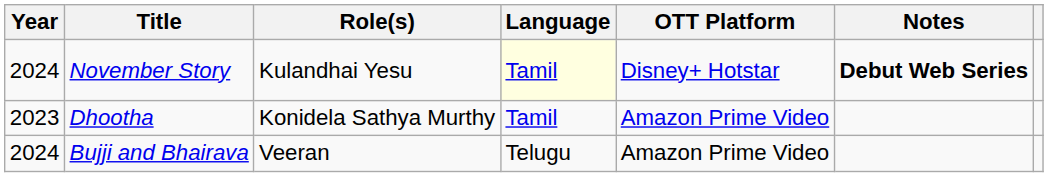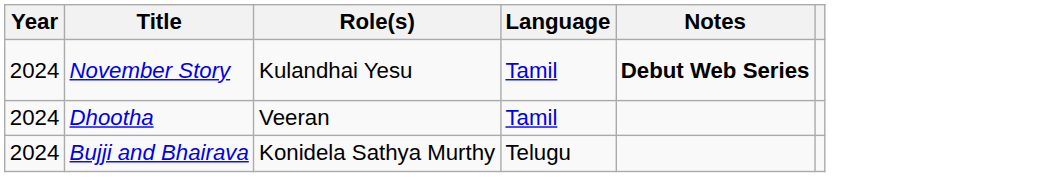- column: OTT Platform | Disney+ Hotstar | Amazon Prime Video | Amazon Prime Video
November Story | Language: lightyellow background -> no background
Dhootha | Year: 2023 -> 2024
Dhootha | Role(s): Konidela Sathya Murthy -> Veeran
Bujji and Bhairava | Role(s): Veeran -> Konidela Sathya Murthy
